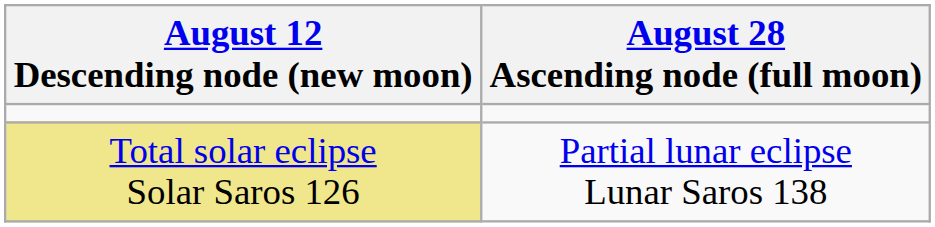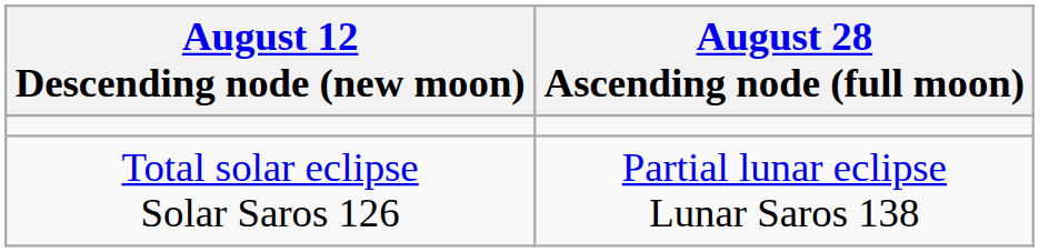row 3 | August 12 Descending node (new moon): khaki background -> no background
